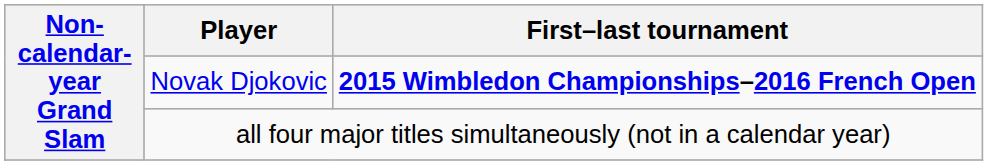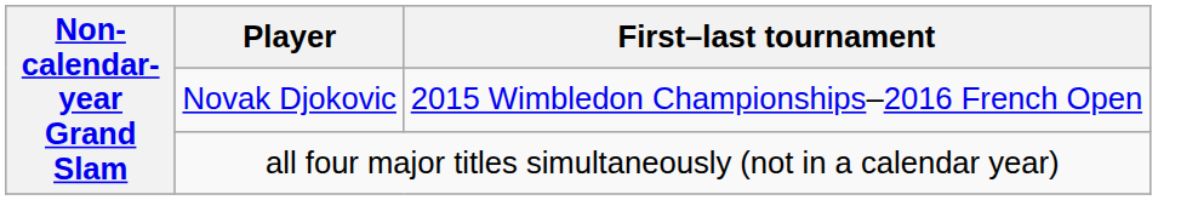Novak Djokovic | First–last tournament: bold -> normal
